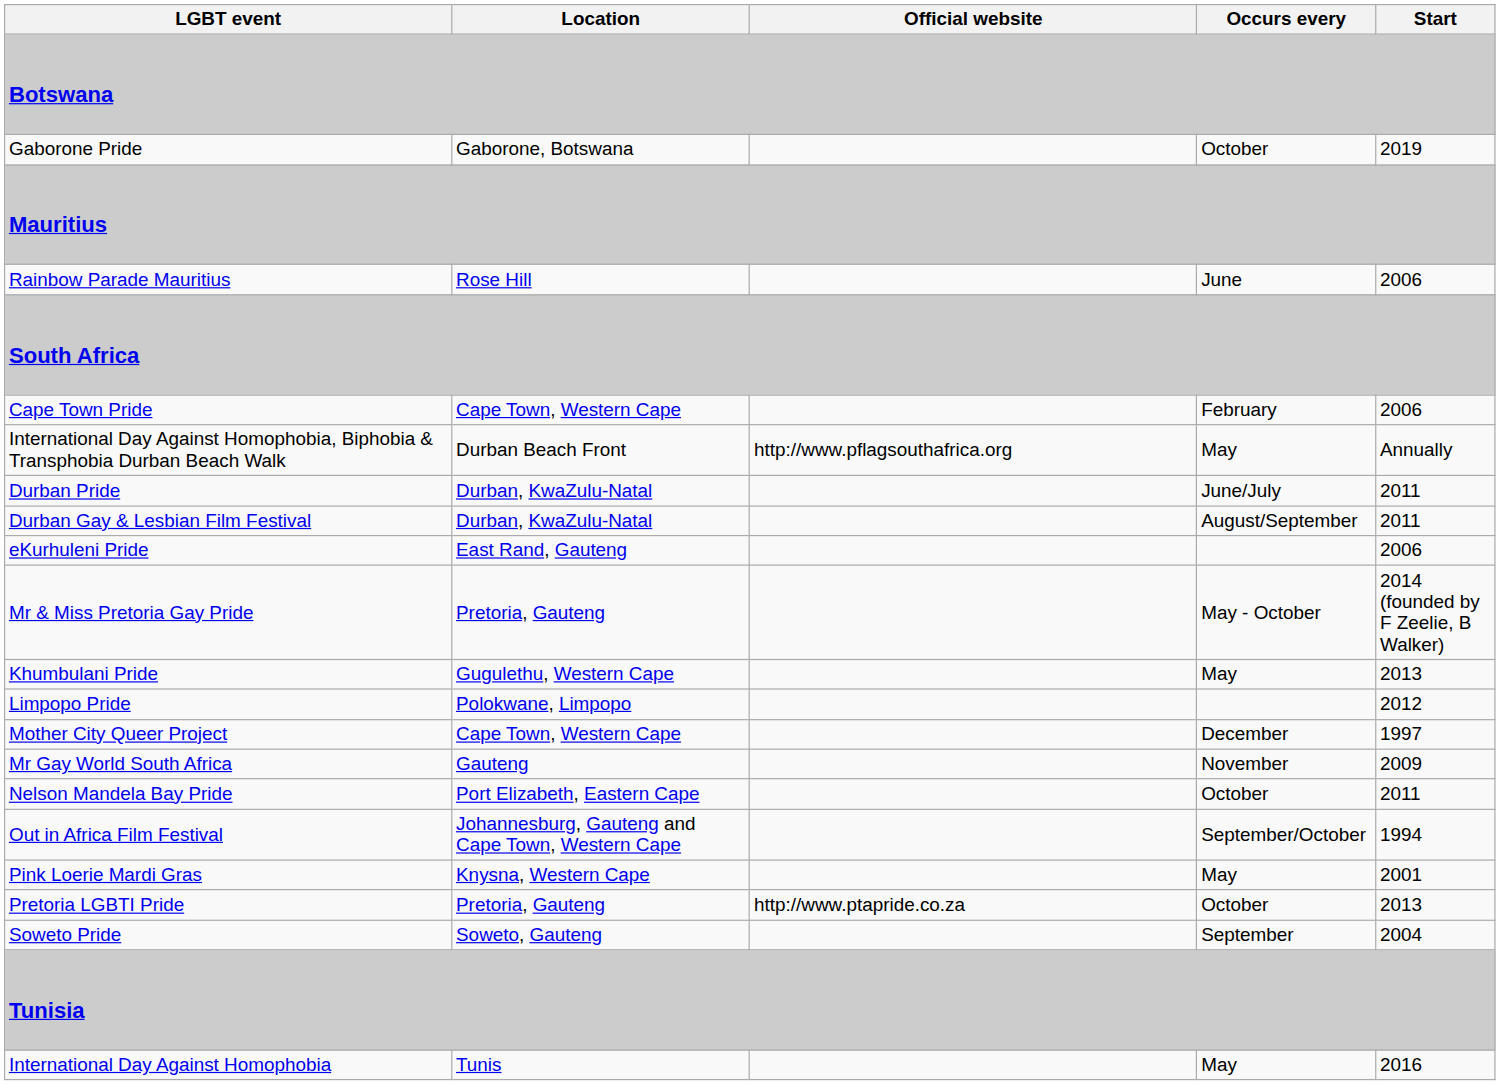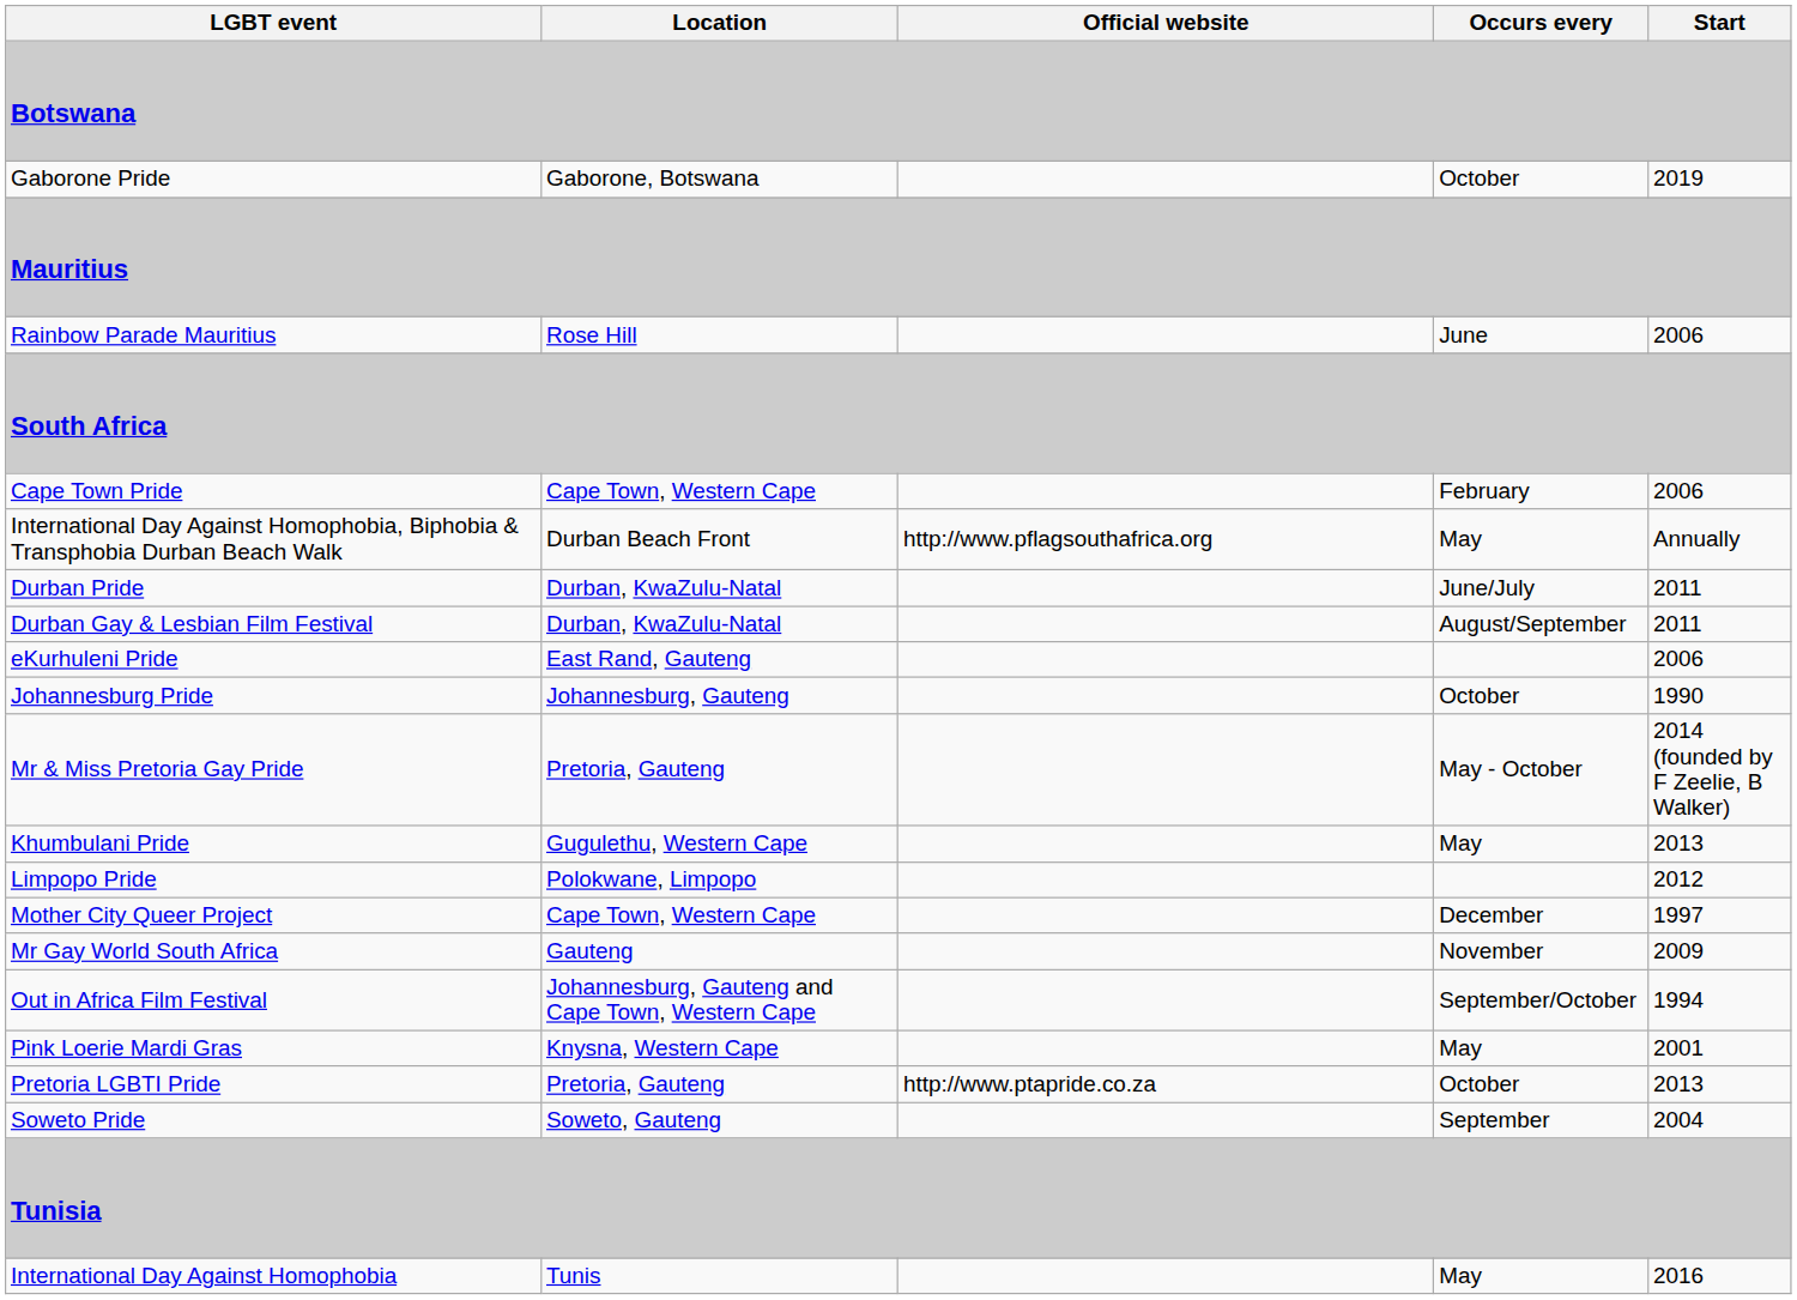+ row: Johannesburg Pride | Johannesburg, Gauteng | October | 1990
- row: Nelson Mandela Bay Pride | Port Elizabeth, Eastern Cape | October | 2011
